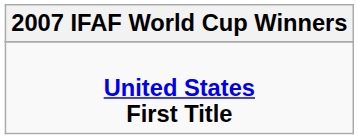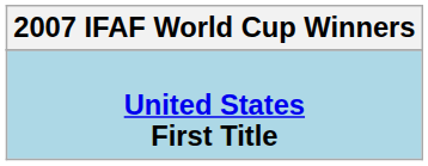row 2 | column 1: no background -> lightblue background
